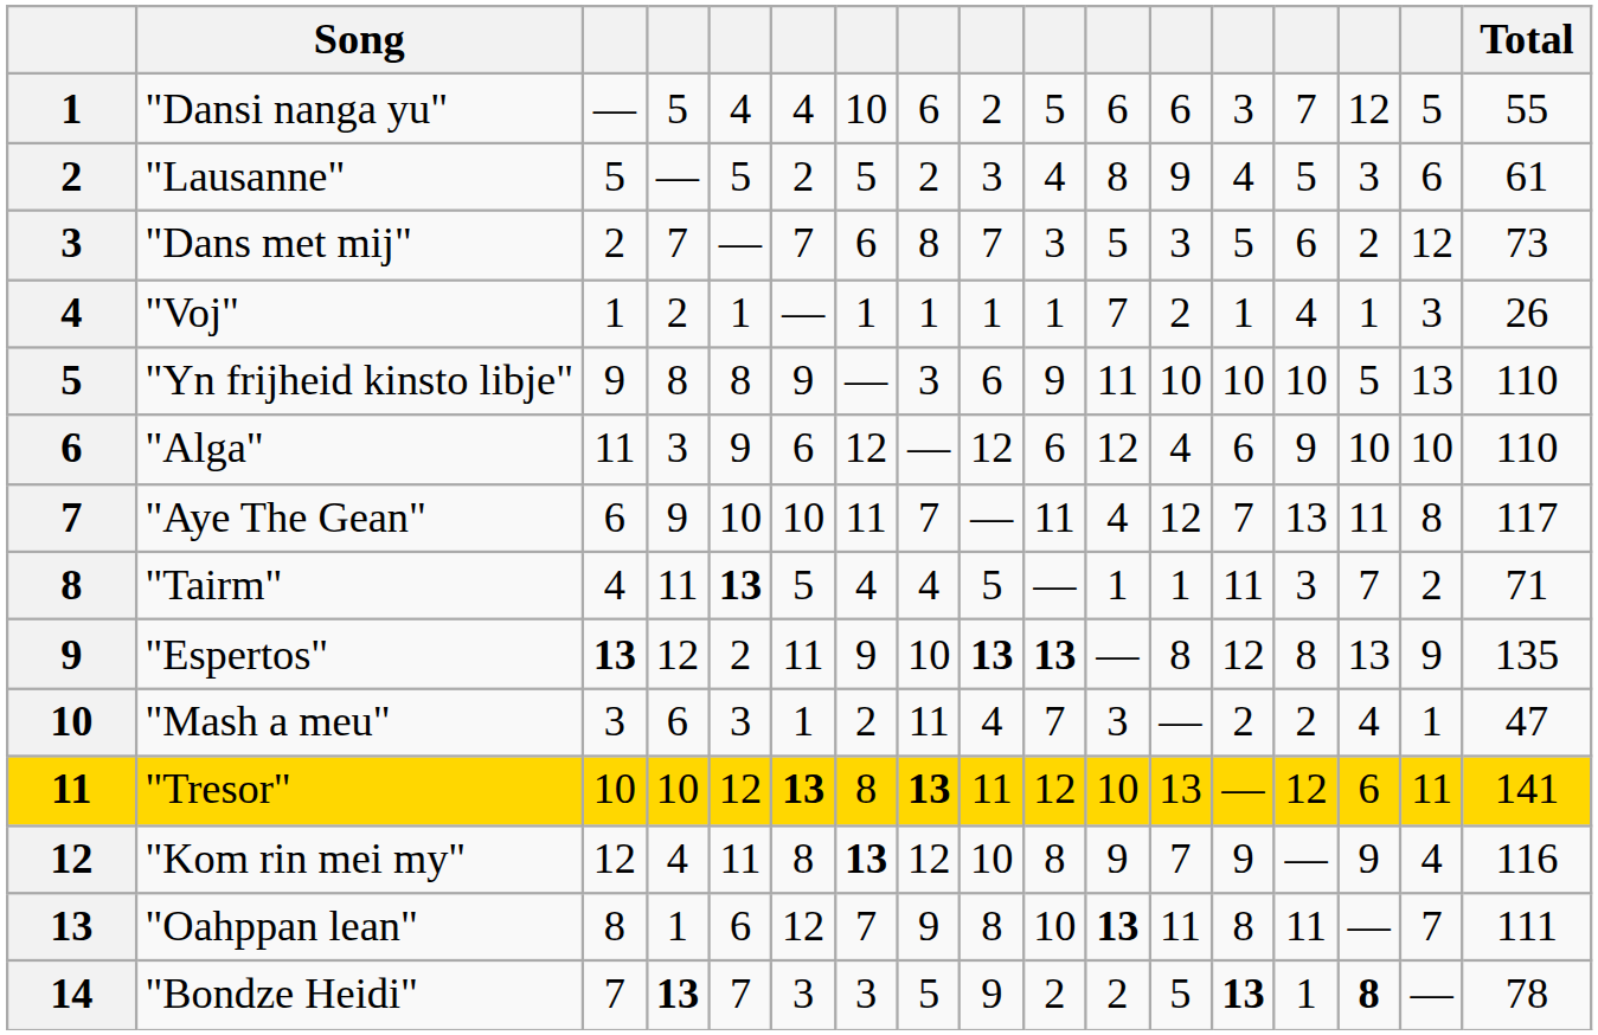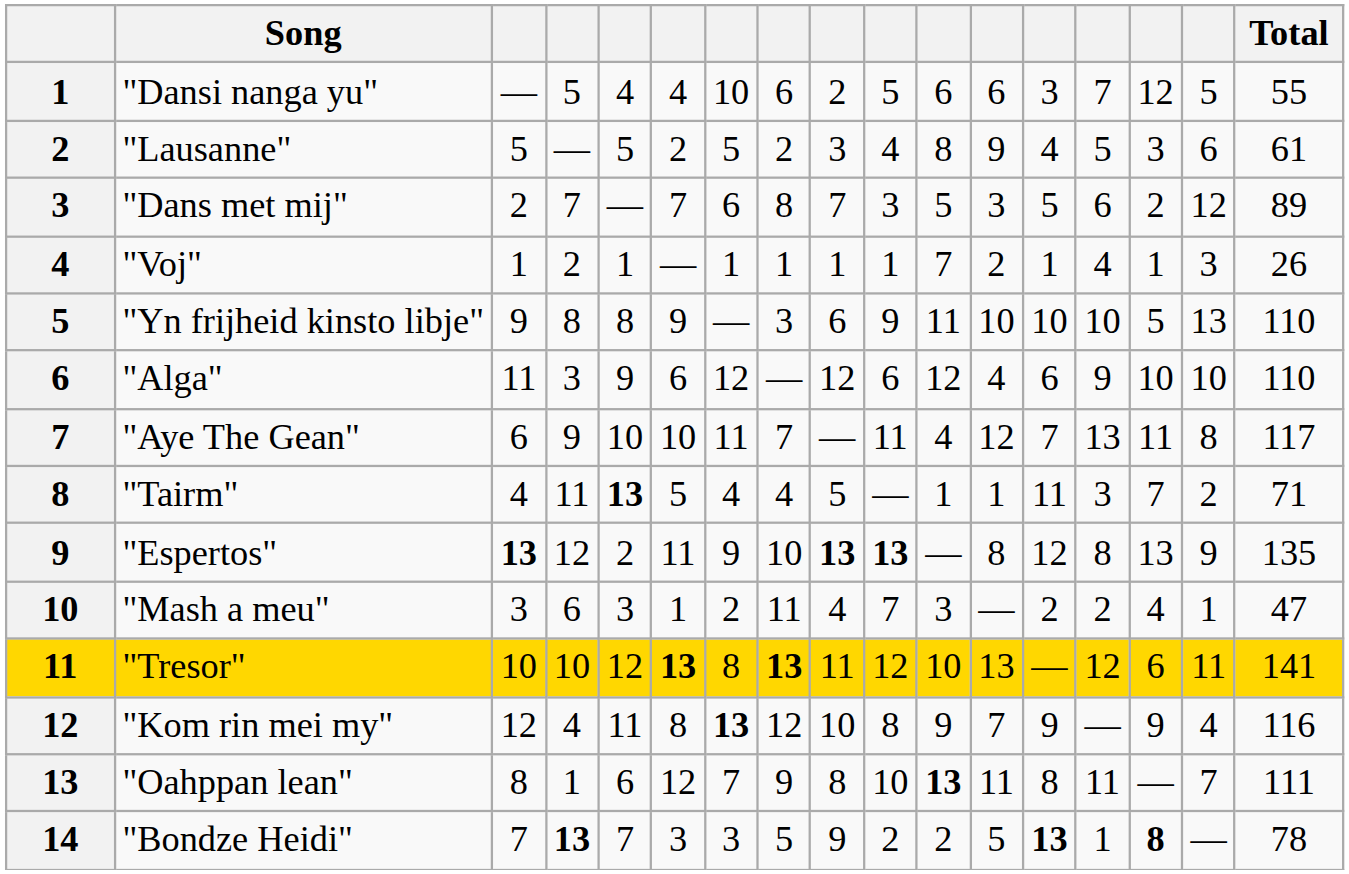"Dans met mij" | Total: 73 -> 89
